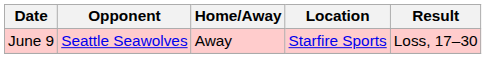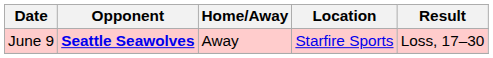June 9 | Opponent: normal -> bold
